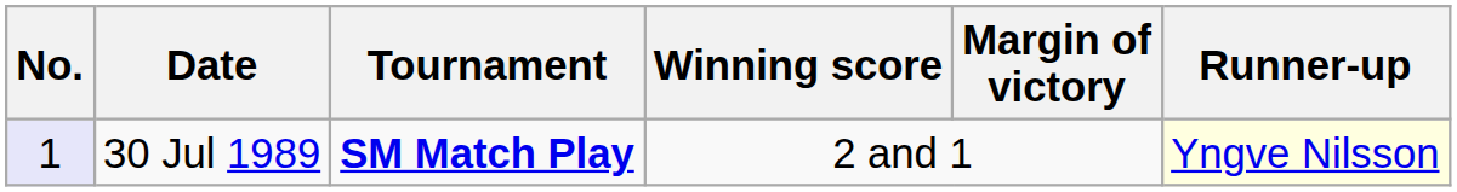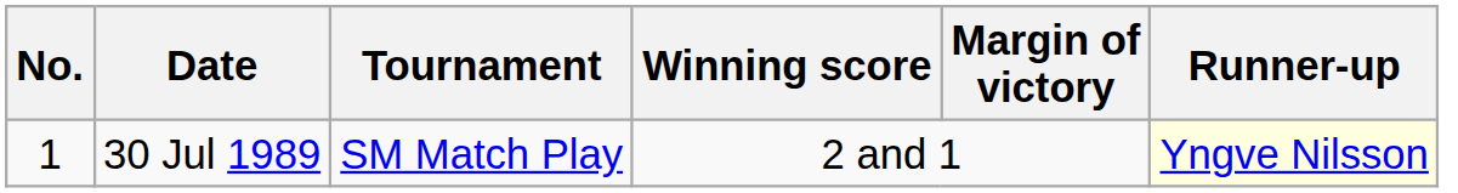30 Jul 1989 | No.: lavender background -> no background
30 Jul 1989 | Tournament: bold -> normal
